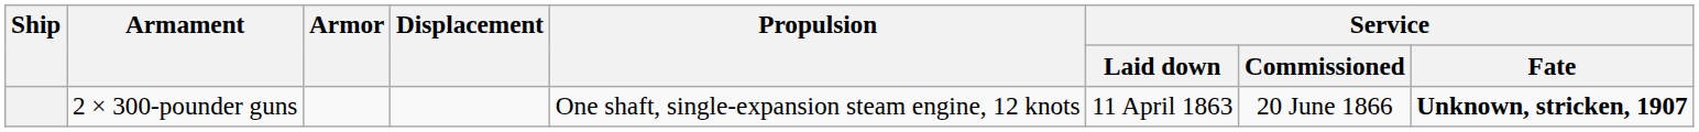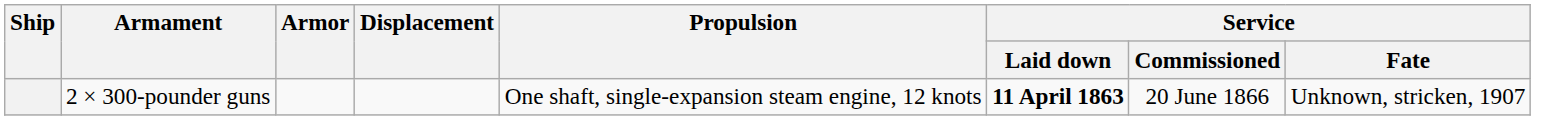2 × 300-pounder guns | Service / Laid down: normal -> bold
2 × 300-pounder guns | Service / Fate: bold -> normal
